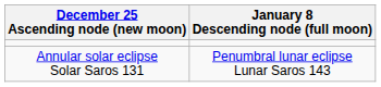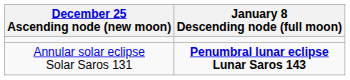Annular solar eclipse Solar Saros 131 | January 8 Descending node (full moon): normal -> bold
